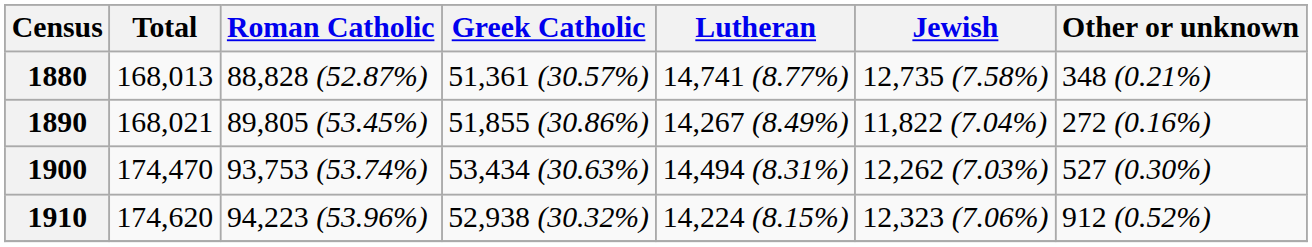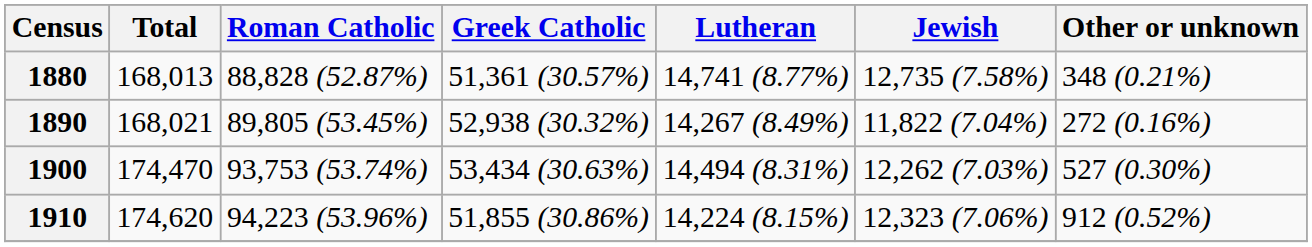1890 | Greek Catholic: 51,855 (30.86%) -> 52,938 (30.32%)
1910 | Greek Catholic: 52,938 (30.32%) -> 51,855 (30.86%)
